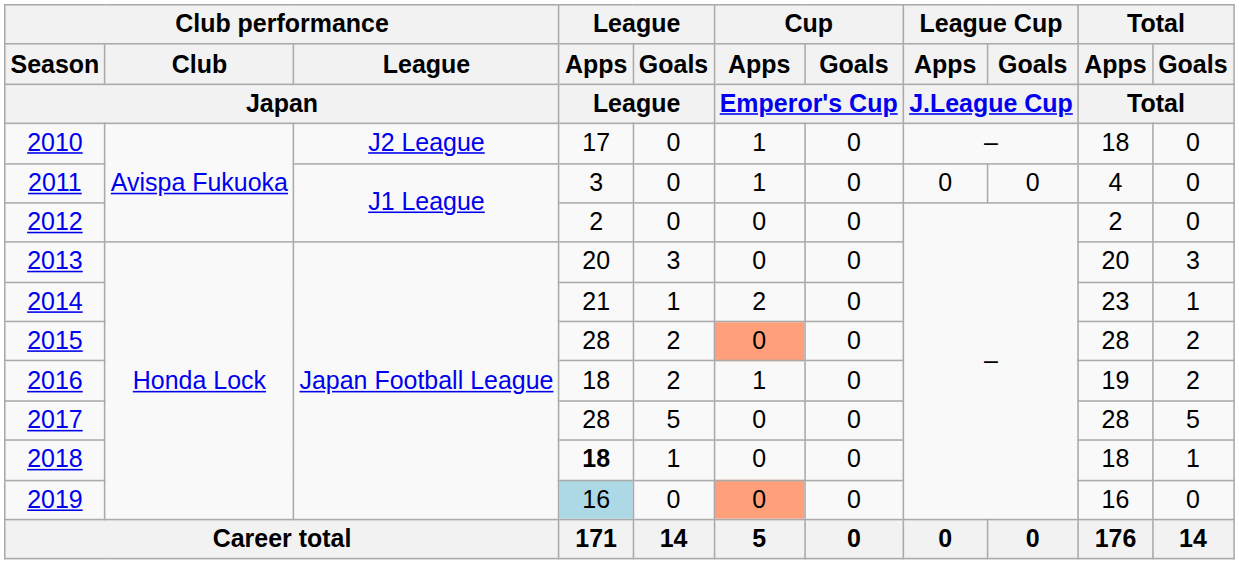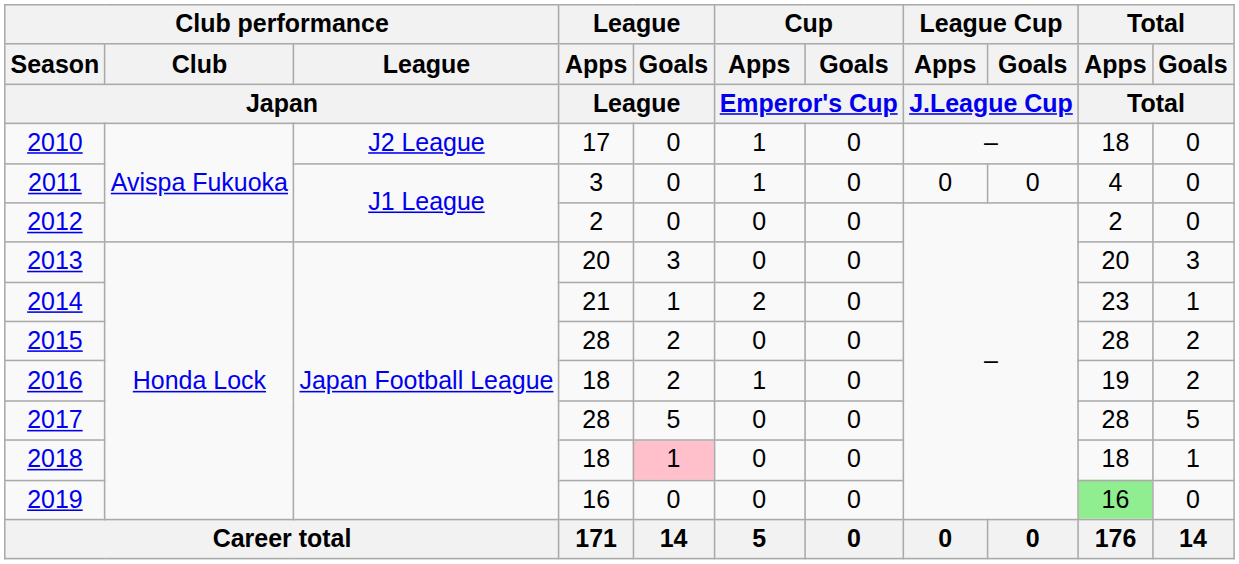2015 | Cup / Apps / Emperor's Cup: lightsalmon background -> no background
2018 | League / Apps / League: bold -> normal
2018 | League / Goals / League: no background -> pink background
2019 | League / Apps / League: lightblue background -> no background
2019 | Cup / Apps / Emperor's Cup: lightsalmon background -> no background
2019 | Total / Apps / Total: no background -> lightgreen background
